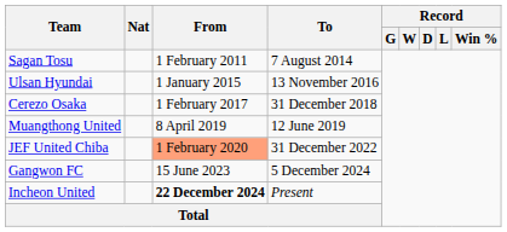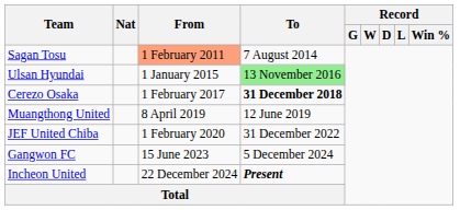Sagan Tosu | From: no background -> lightsalmon background
Ulsan Hyundai | To: no background -> lightgreen background
Cerezo Osaka | To: normal -> bold
JEF United Chiba | From: lightsalmon background -> no background
Incheon United | From: bold -> normal
Incheon United | To: normal -> bold
